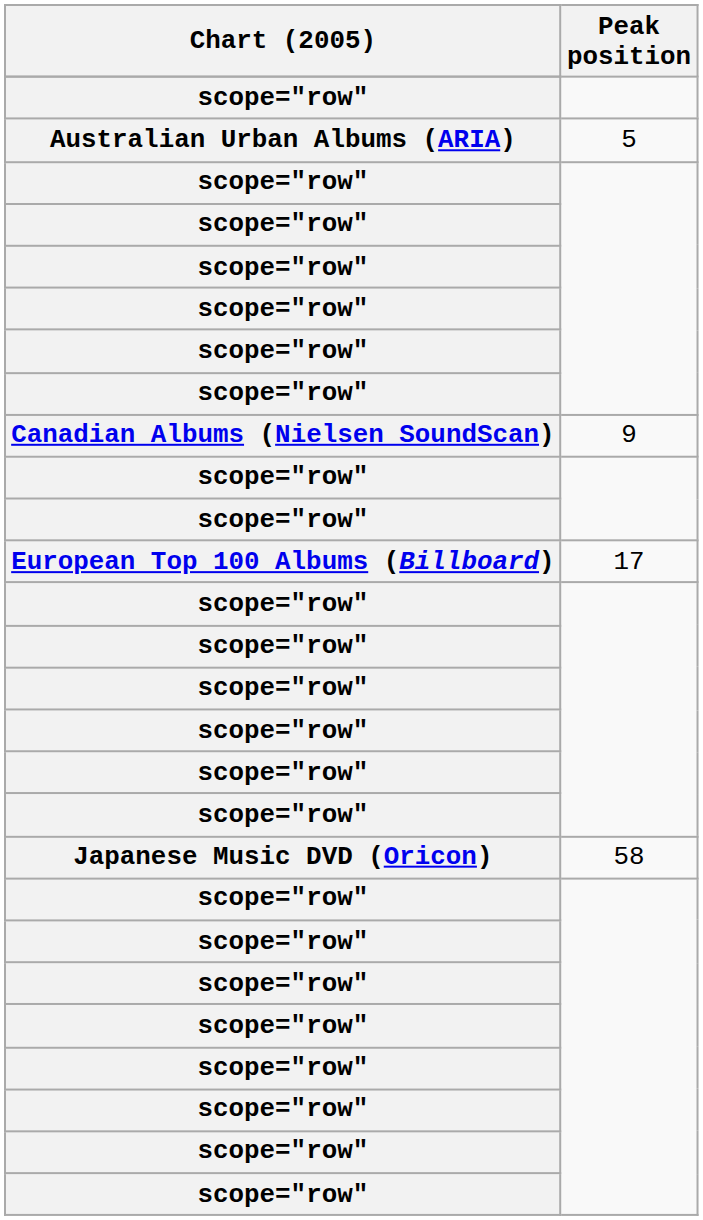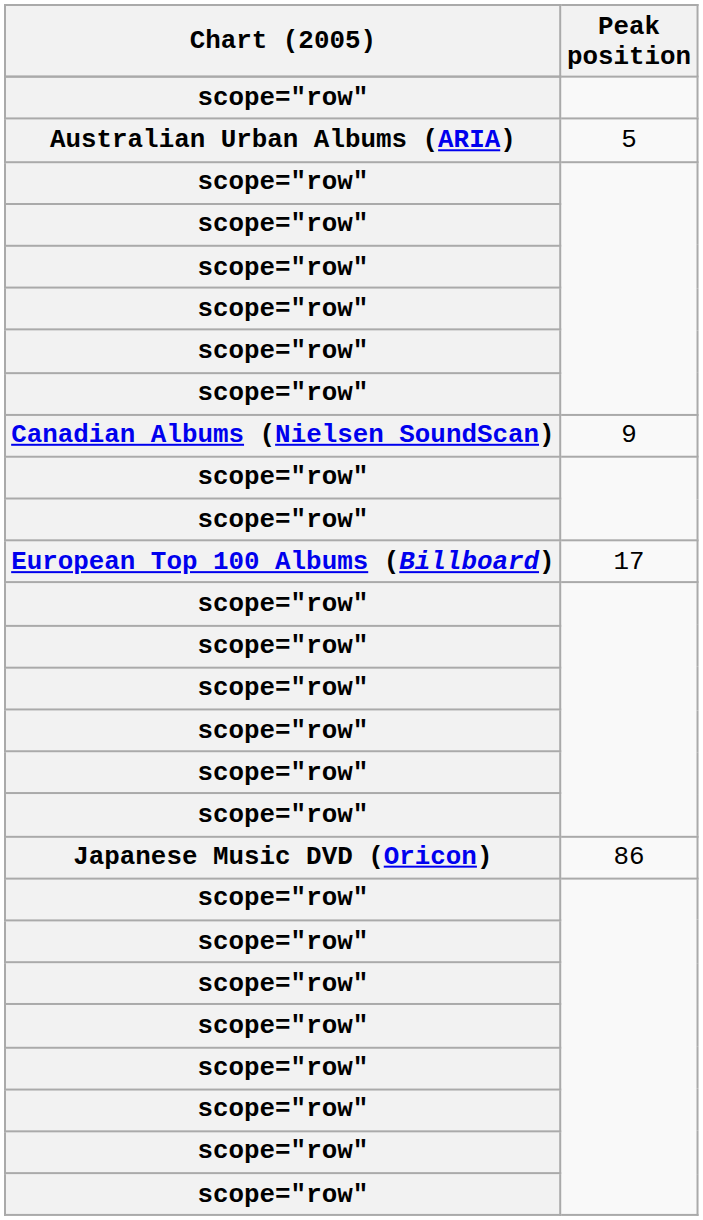Japanese Music DVD (Oricon) | Peak position: 58 -> 86
